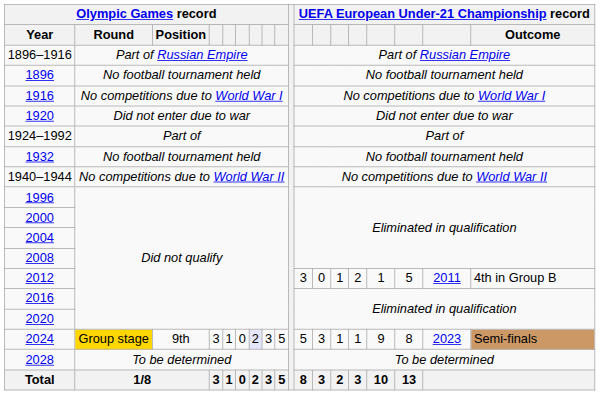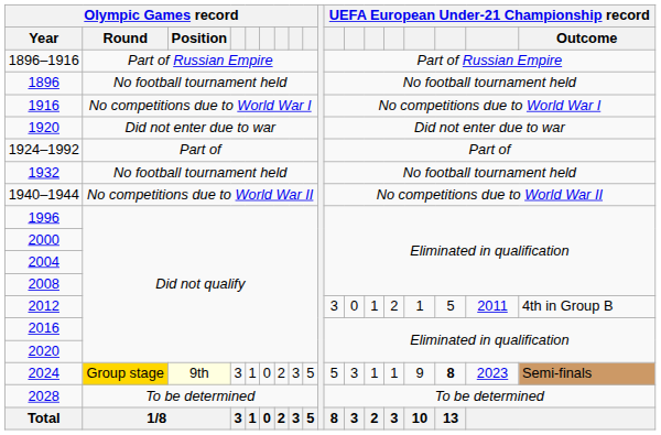2024 | Olympic Games record / Position: no background -> lightyellow background
2024 | column 7: lavender background -> no background
2024 | column 16: normal -> bold
